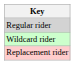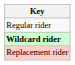Regular rider | column 1: lightgrey background -> no background
Wildcard rider | column 1: normal -> bold
